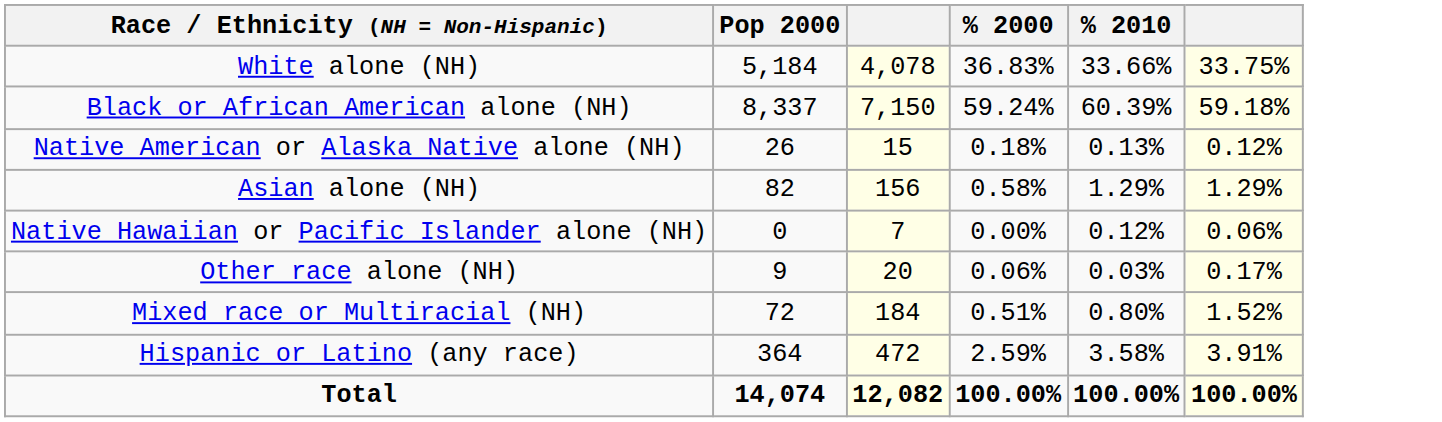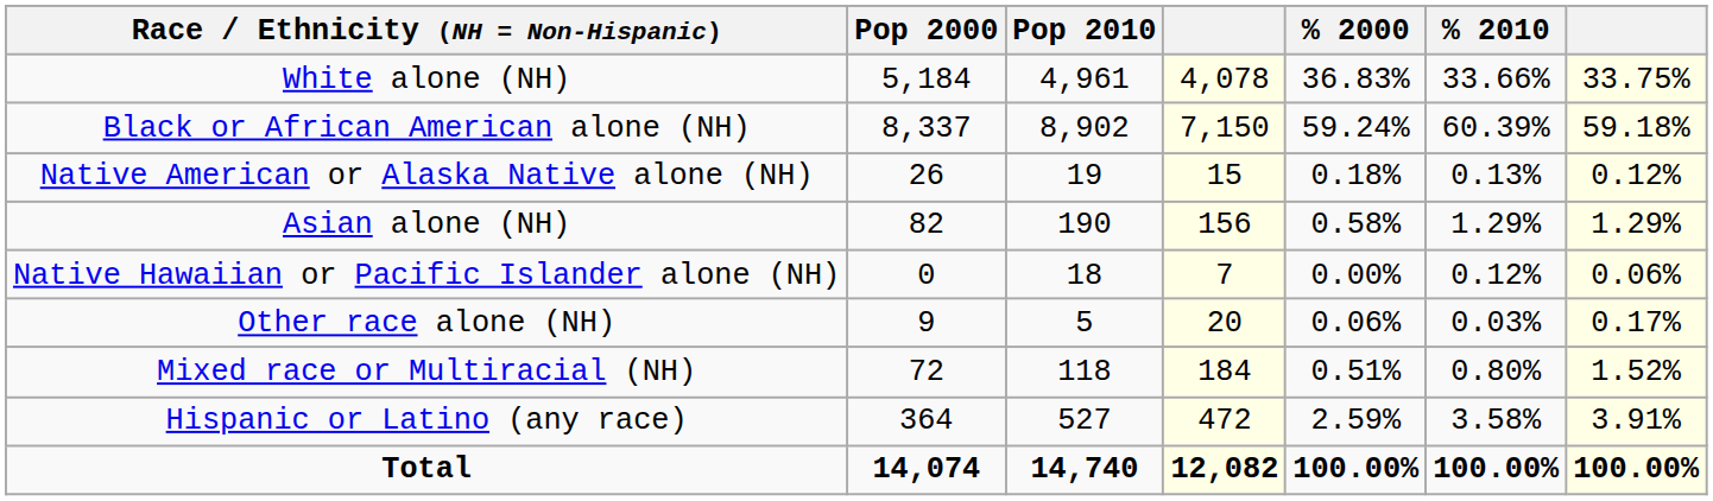+ column: Pop 2010 | 4,961 | 8,902 | 19 | 190 | 18 | 5 | 118 | 527 | 14,740
